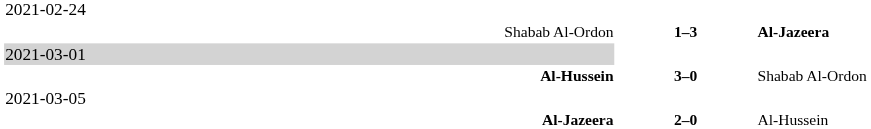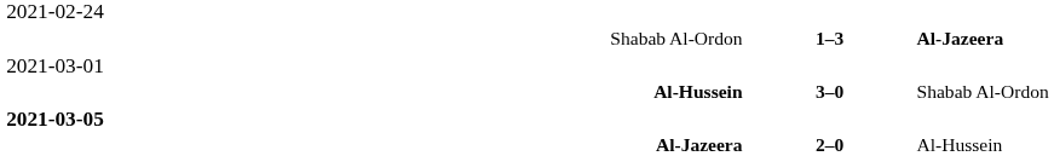2021-03-01 | column 1: lightgrey background -> no background
2021-03-05 | column 1: normal -> bold
